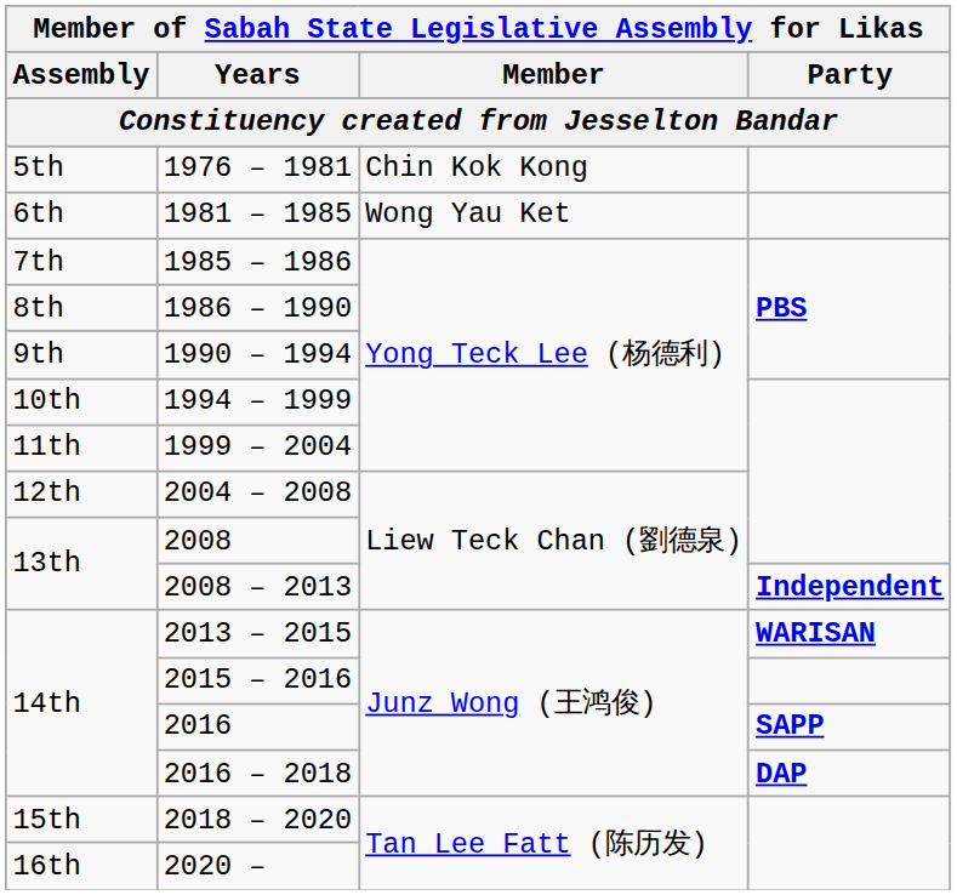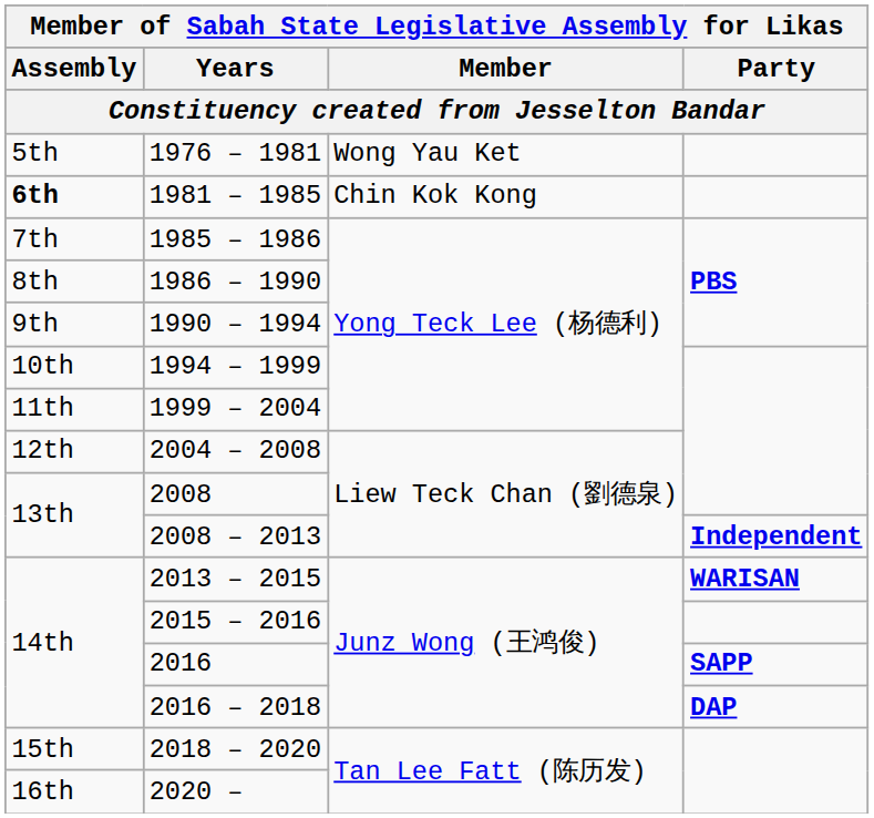1976 – 1981 | Member: Chin Kok Kong -> Wong Yau Ket
1981 – 1985 | Assembly: normal -> bold
1981 – 1985 | Member: Wong Yau Ket -> Chin Kok Kong
